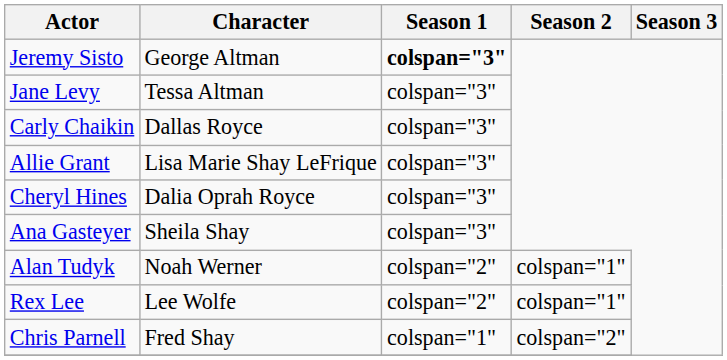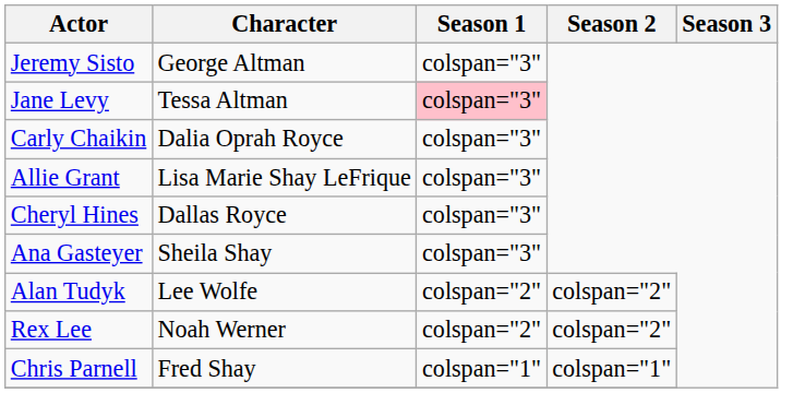Jeremy Sisto | Season 1: bold -> normal
Jane Levy | Season 1: no background -> pink background
Carly Chaikin | Character: Dallas Royce -> Dalia Oprah Royce
Cheryl Hines | Character: Dalia Oprah Royce -> Dallas Royce
Alan Tudyk | Character: Noah Werner -> Lee Wolfe
Alan Tudyk | Season 2: colspan="1" -> colspan="2"
Rex Lee | Character: Lee Wolfe -> Noah Werner
Rex Lee | Season 2: colspan="1" -> colspan="2"
Chris Parnell | Season 2: colspan="2" -> colspan="1"
